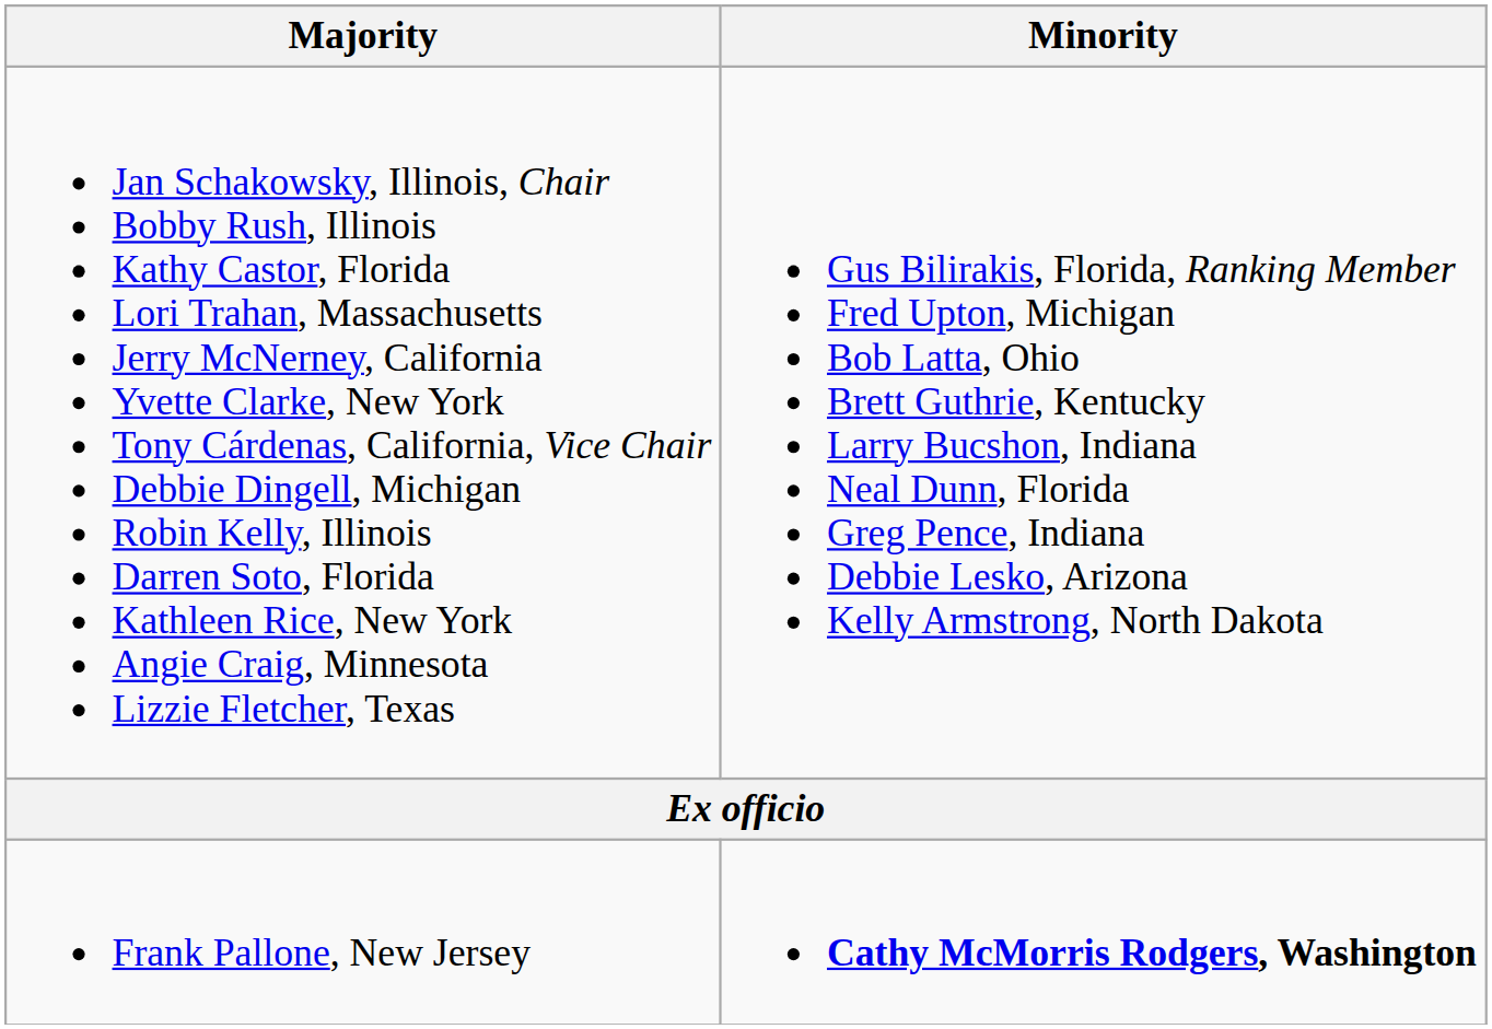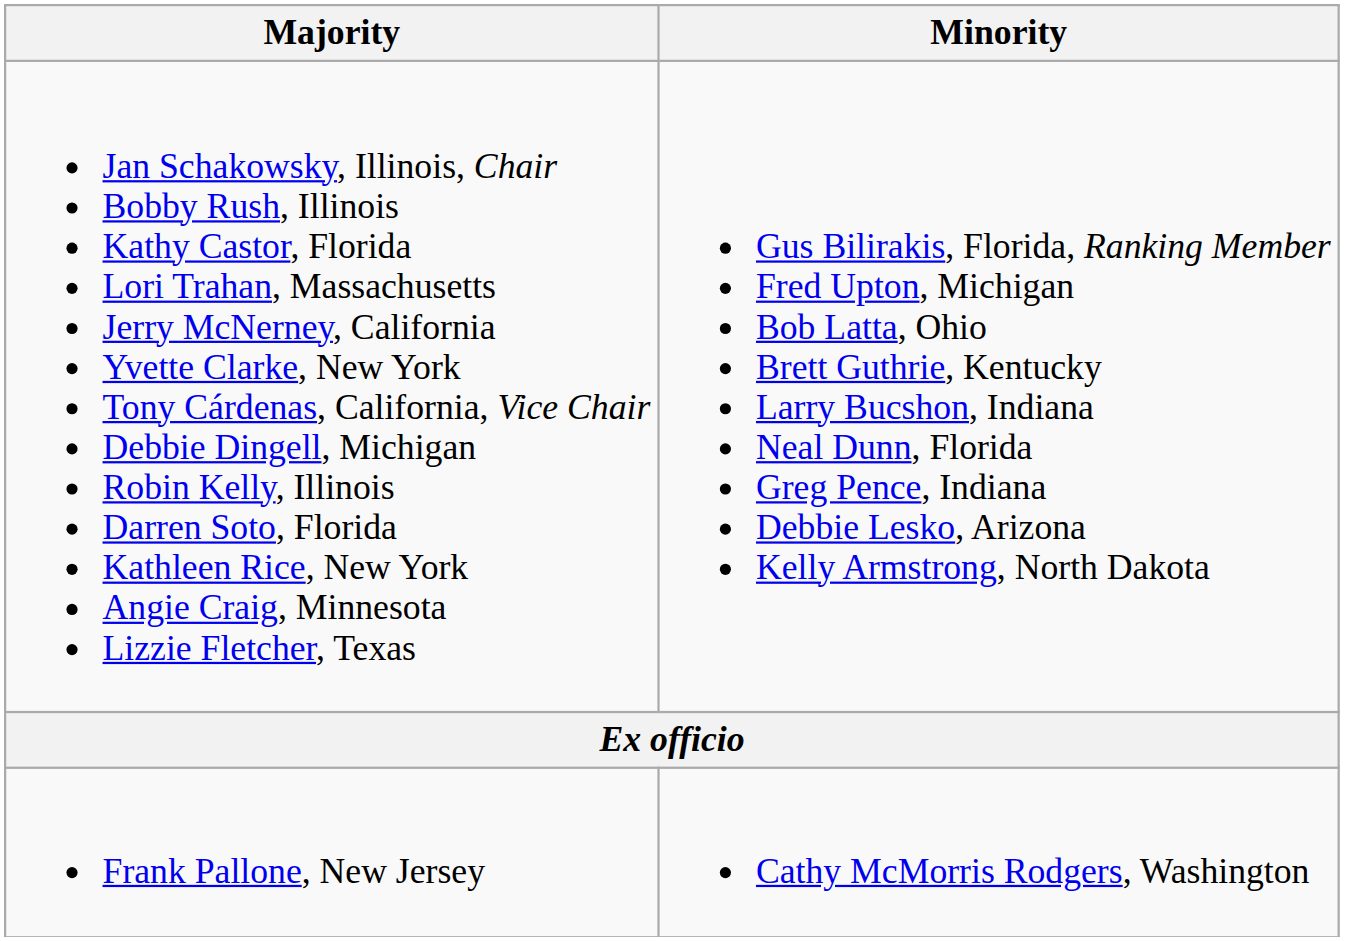Frank Pallone, New Jersey | Minority: bold -> normal
